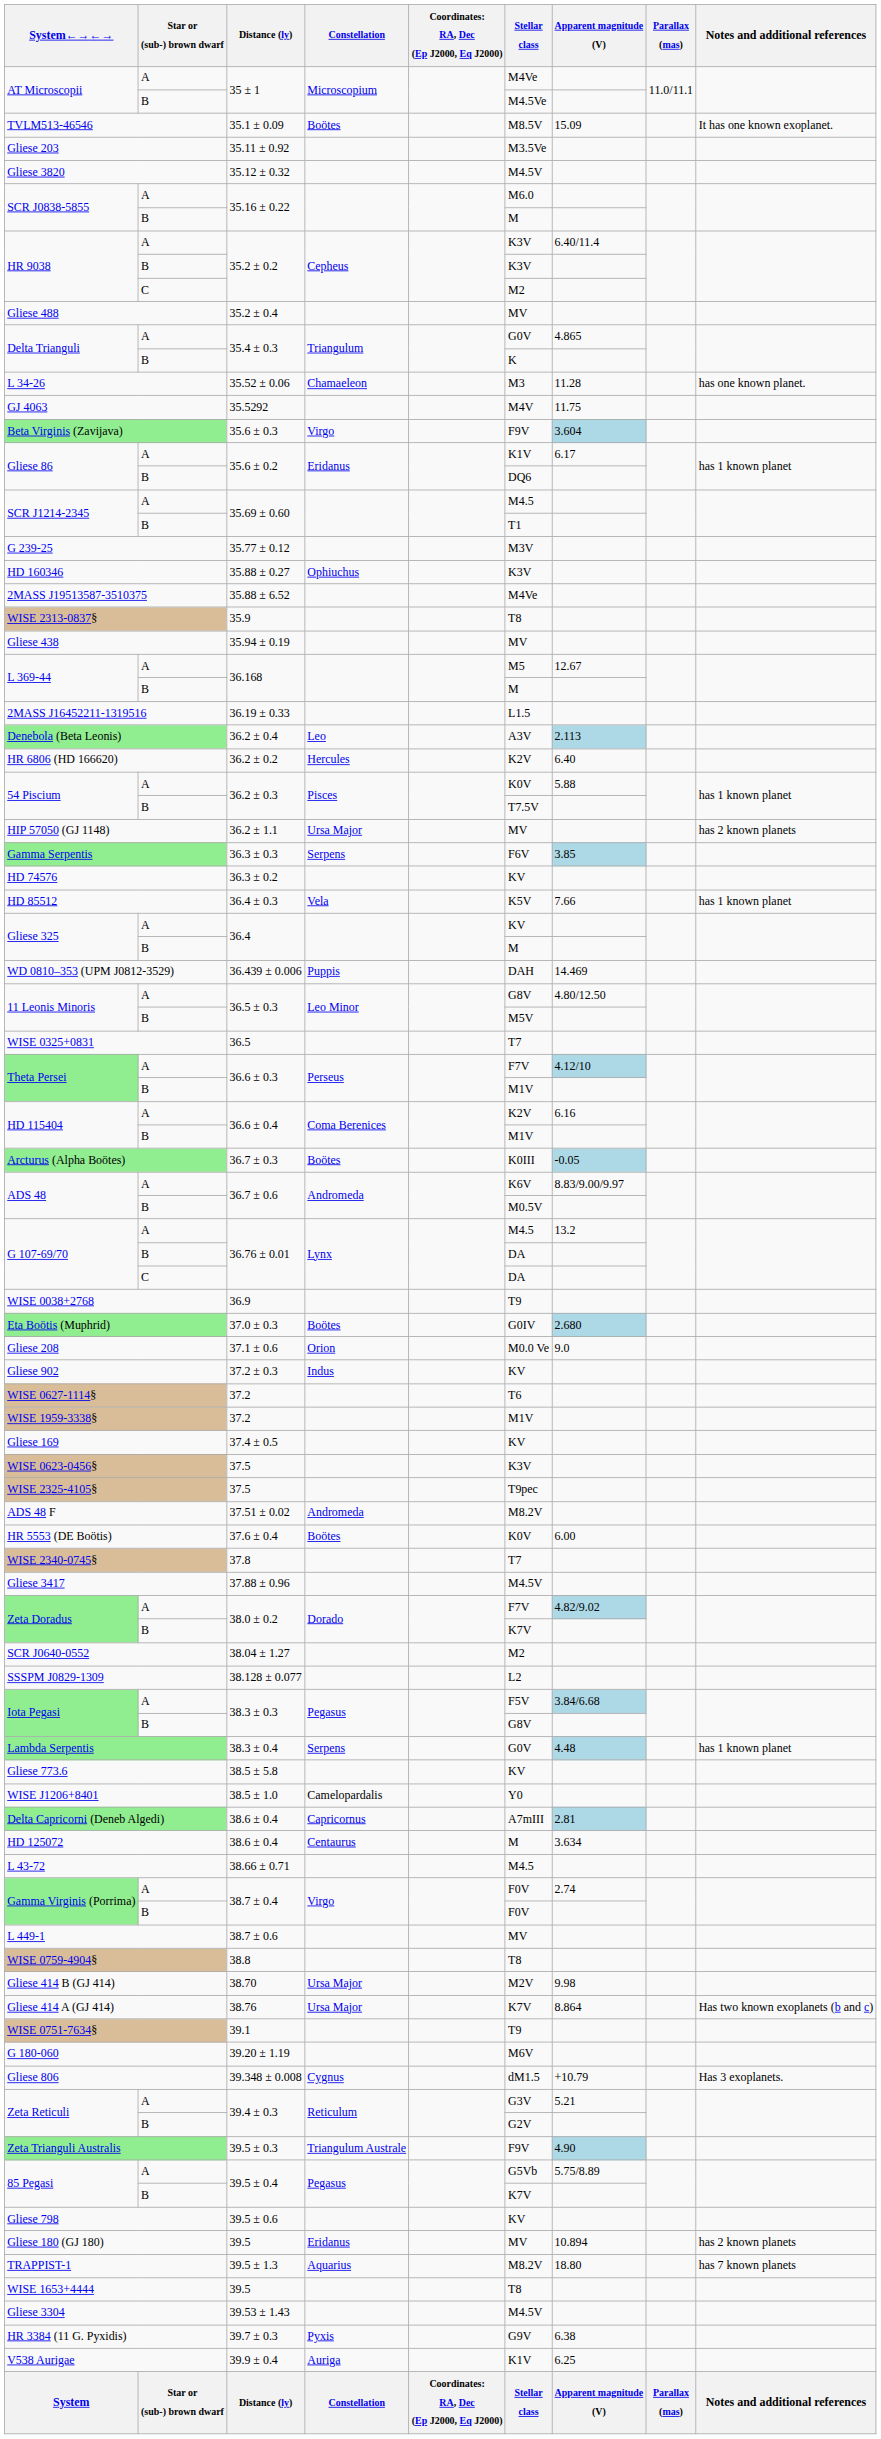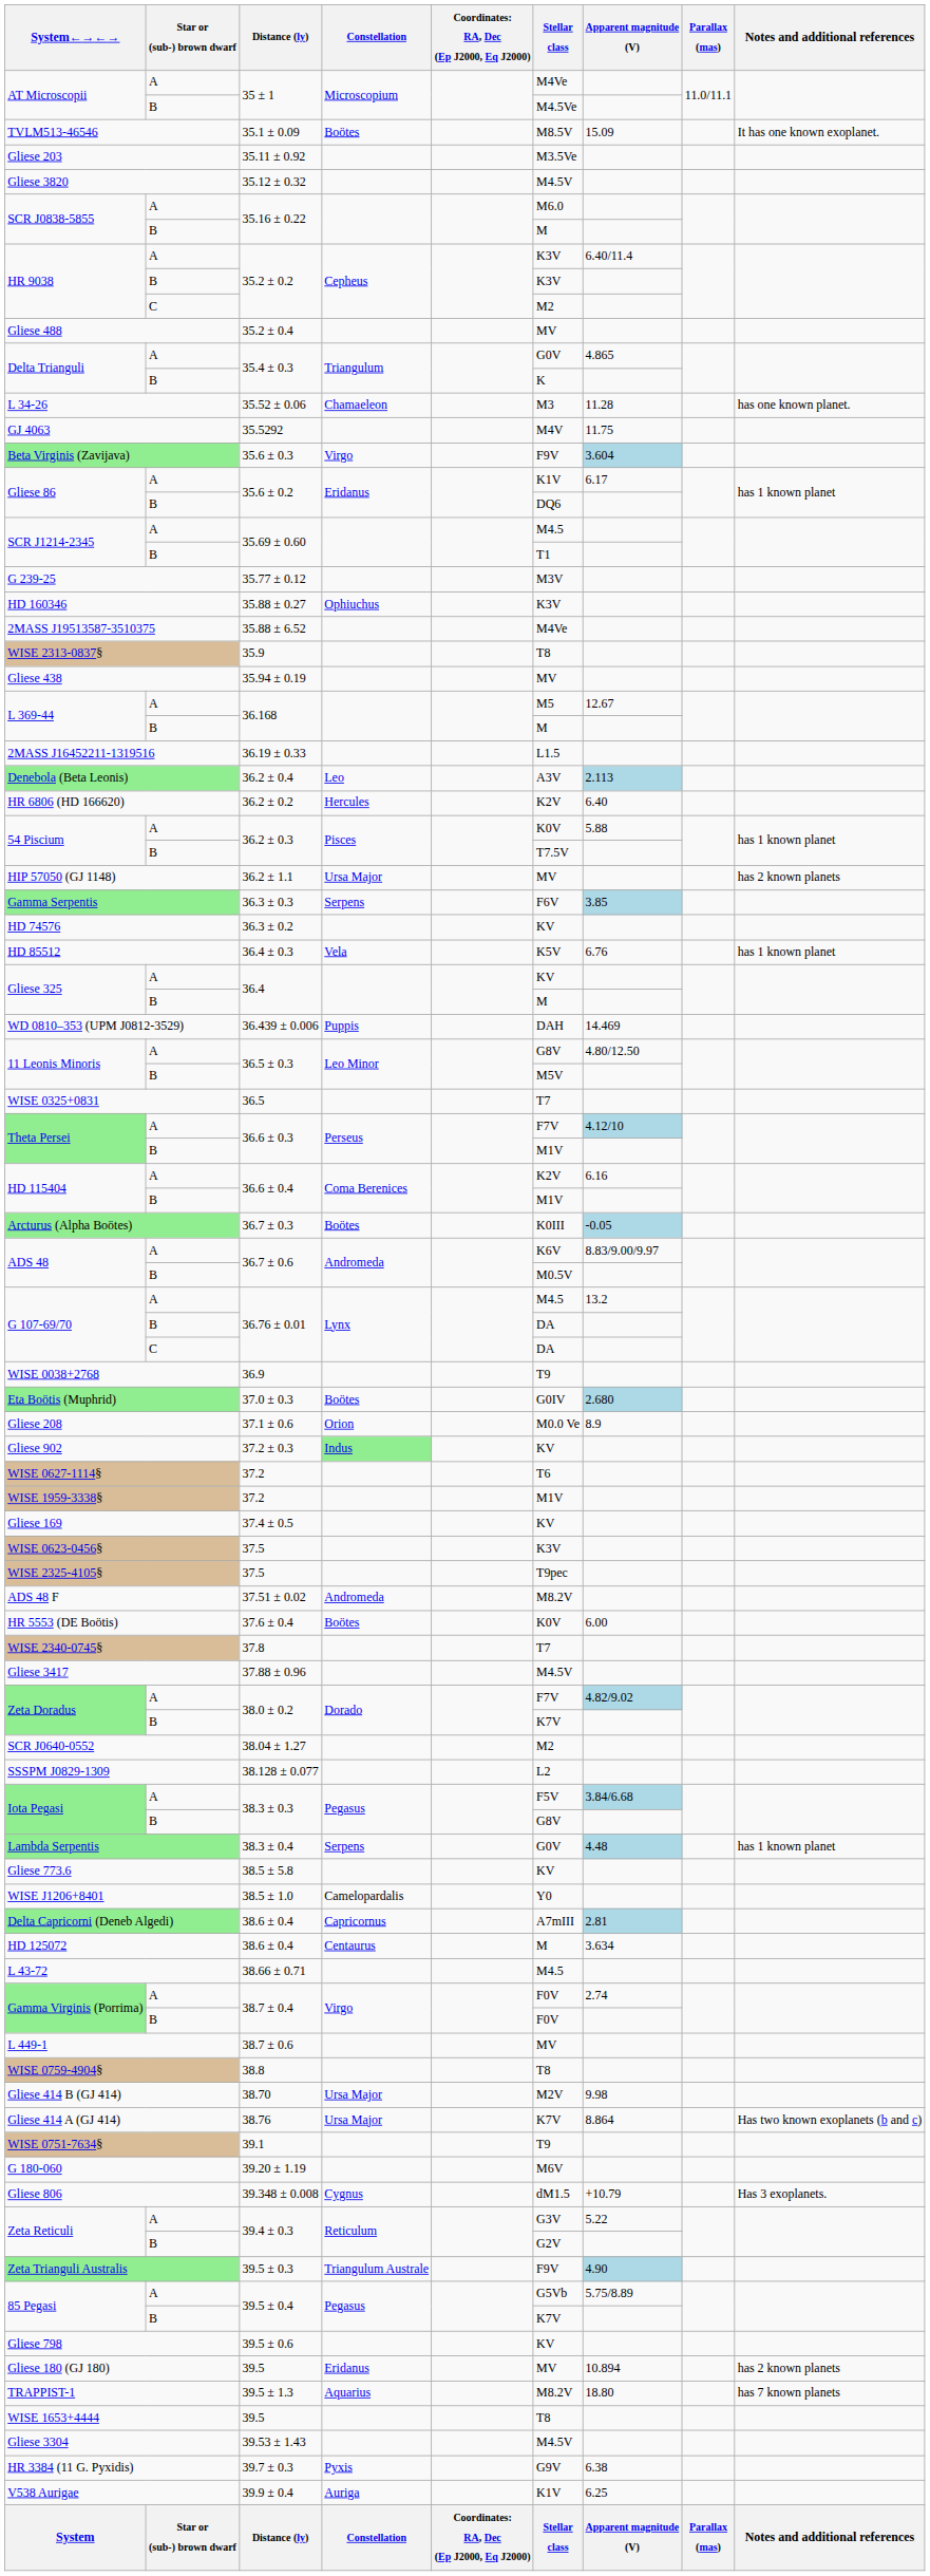HD 85512 | Apparent magnitude (V): 7.66 -> 6.76
Gliese 208 | Apparent magnitude (V): 9.0 -> 8.9
Gliese 902 | Constellation: no background -> lightgreen background
Zeta Reticuli / A | Apparent magnitude (V): 5.21 -> 5.22
